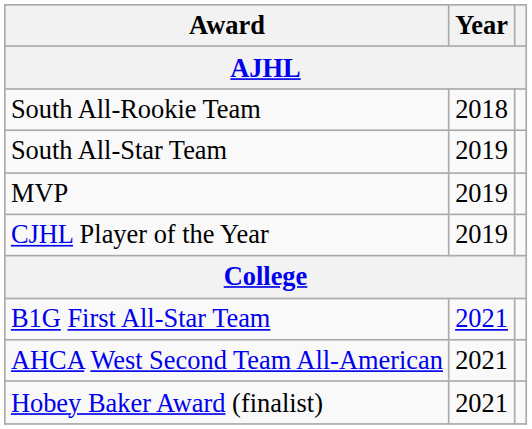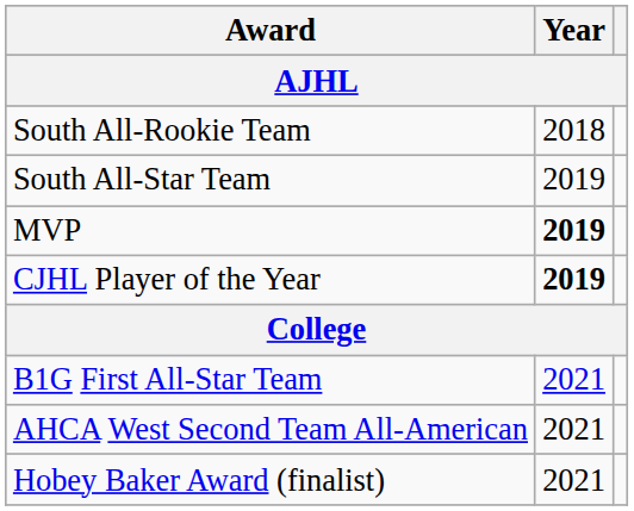MVP | Year: normal -> bold
CJHL Player of the Year | Year: normal -> bold
